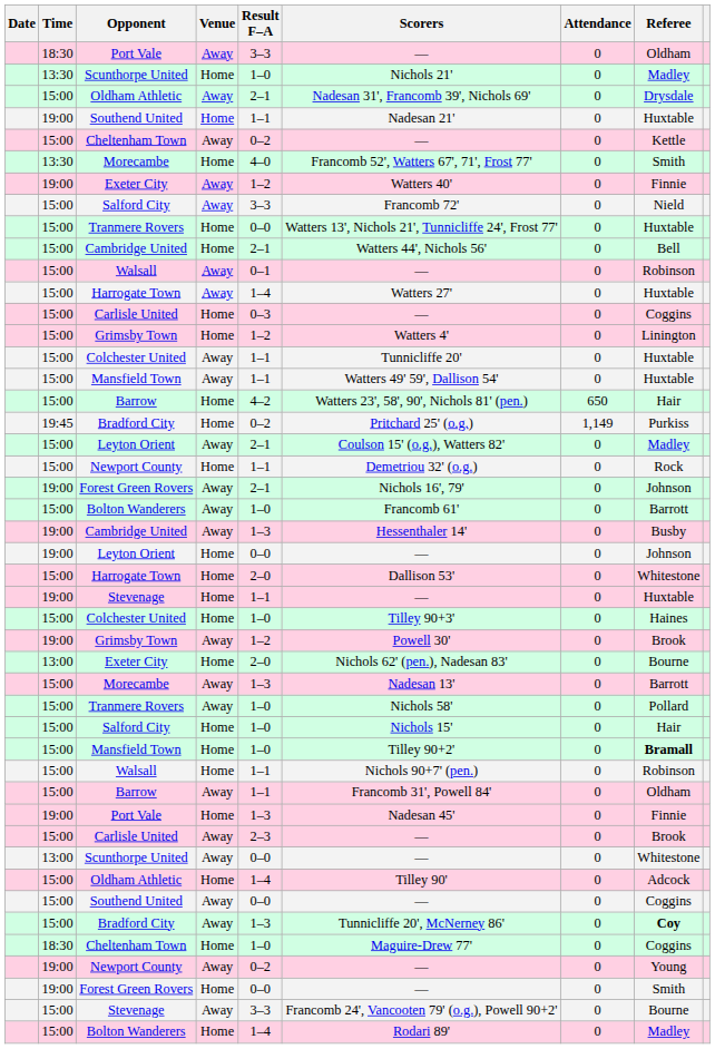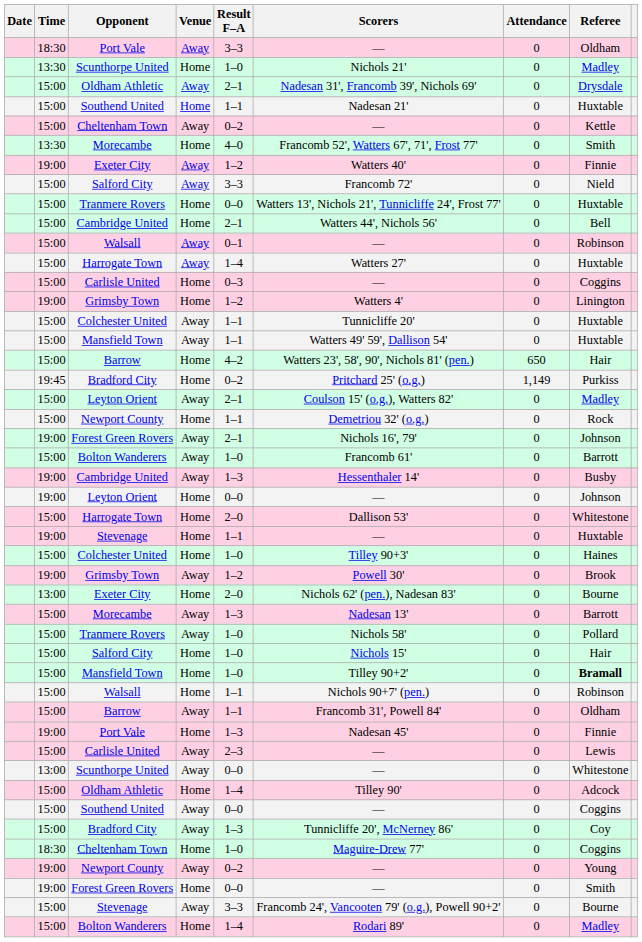Southend United / Home | Time: 19:00 -> 15:00
Grimsby Town / Home | Time: 15:00 -> 19:00
Carlisle United / Away | Referee: Brook -> Lewis
Bradford City / Away | Referee: bold -> normal
